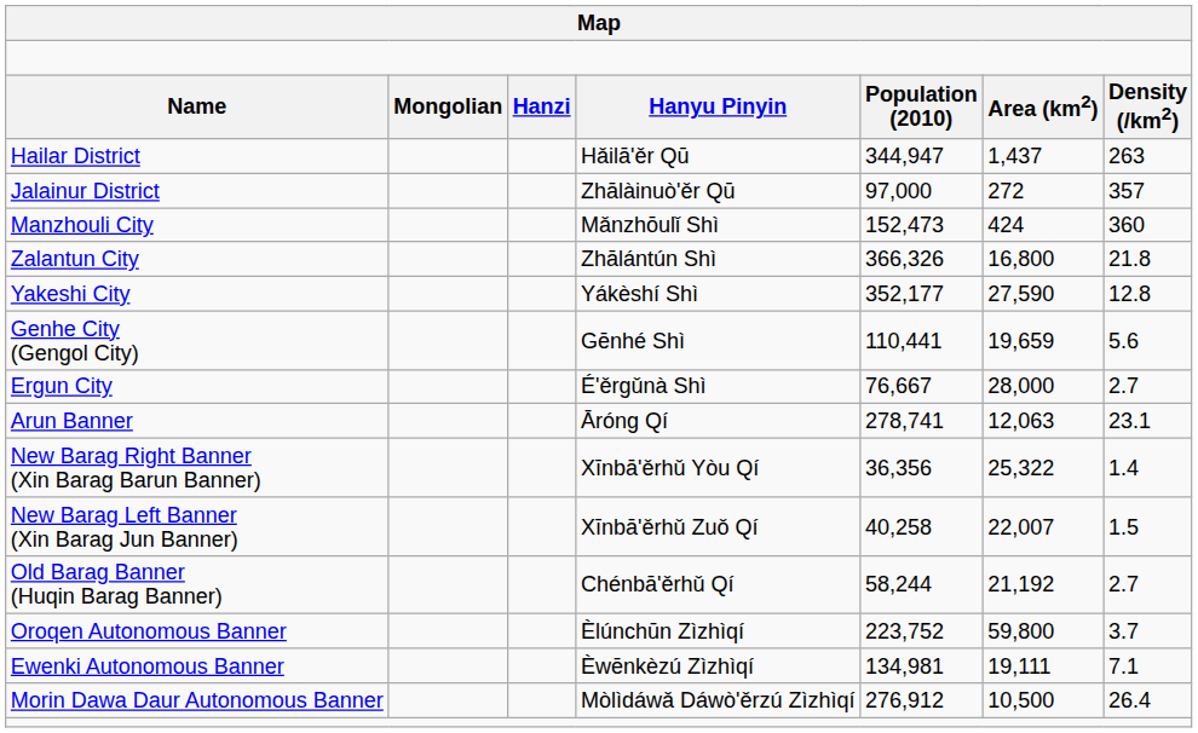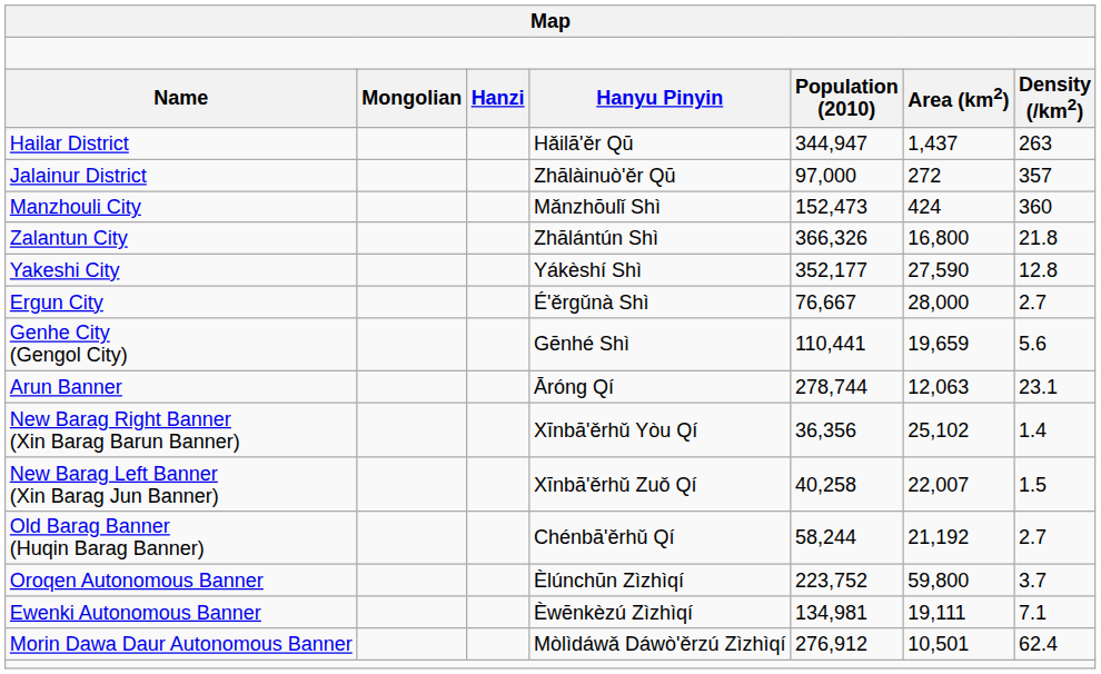rows swapped: Genhe City (Gengol City) <-> Ergun City
Arun Banner | column 5: 278,741 -> 278,744
New Barag Right Banner (Xin Barag Barun Banner) | column 6: 25,322 -> 25,102
Morin Dawa Daur Autonomous Banner | column 6: 10,500 -> 10,501
Morin Dawa Daur Autonomous Banner | column 7: 26.4 -> 62.4
